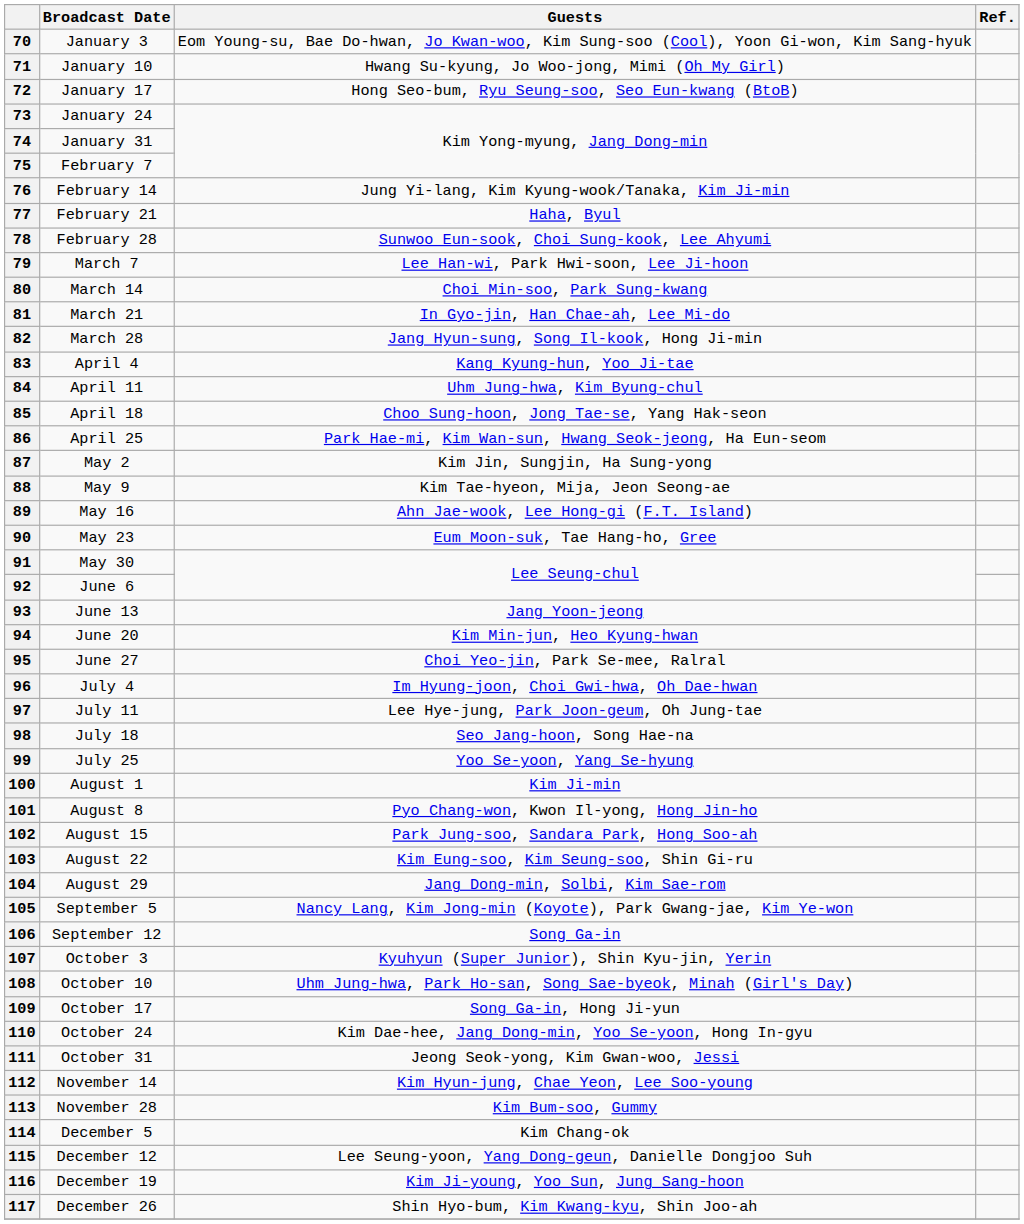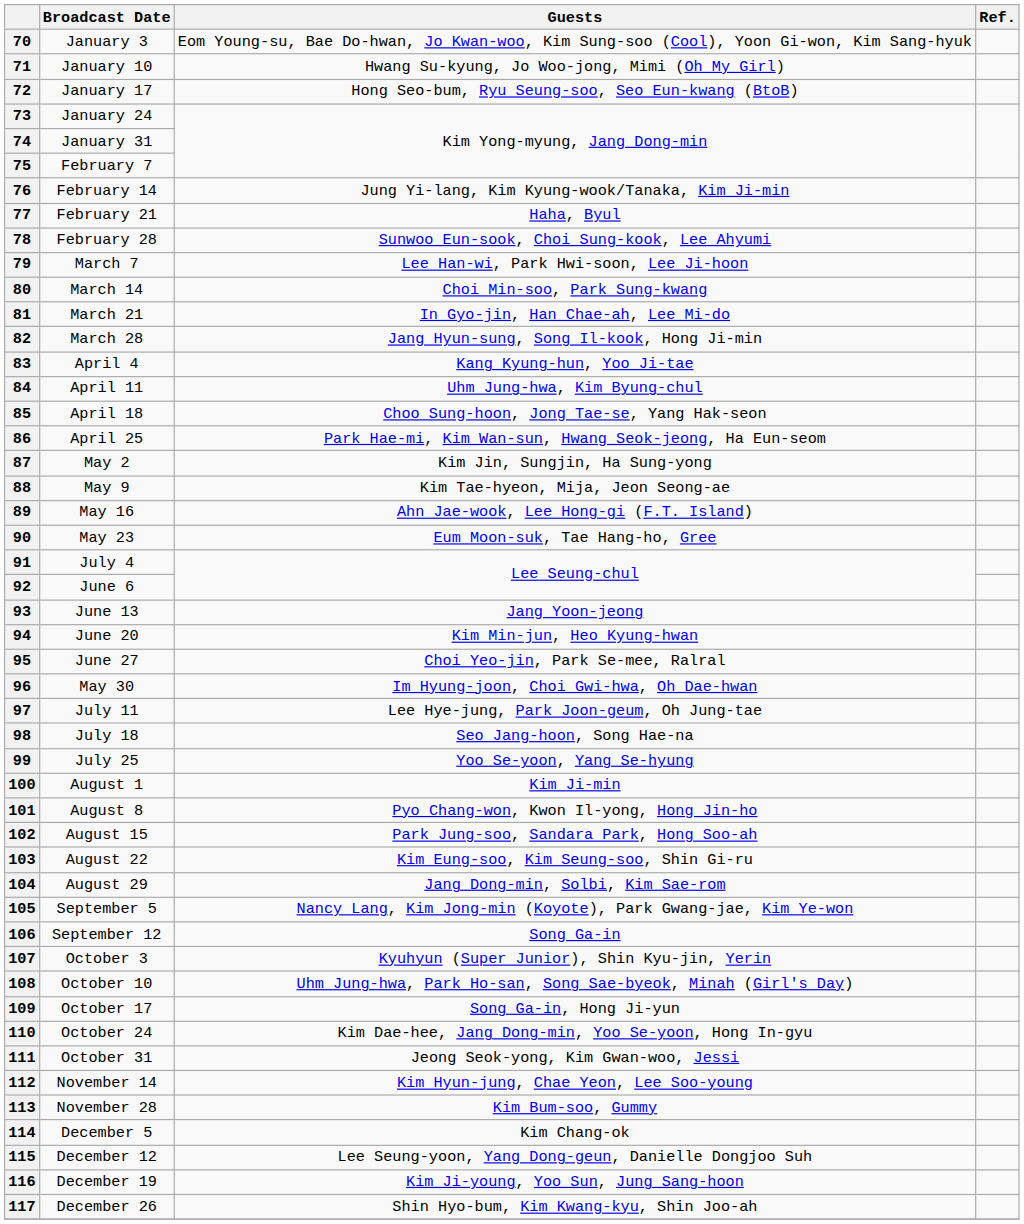91 | Broadcast Date: May 30 -> July 4
96 | Broadcast Date: July 4 -> May 30
